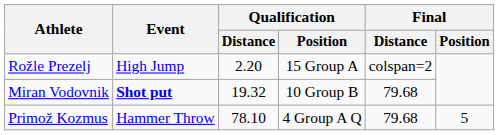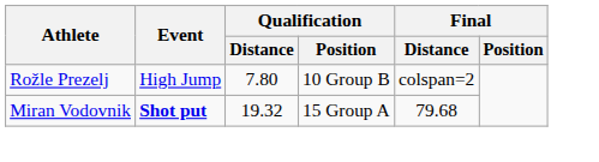Rožle Prezelj | Qualification / Distance: 2.20 -> 7.80
Rožle Prezelj | Qualification / Position: 15 Group A -> 10 Group B
Miran Vodovnik | Qualification / Position: 10 Group B -> 15 Group A
- row: Primož Kozmus | Hammer Throw | 78.10 | 4 Group A Q | 79.68 | 5
